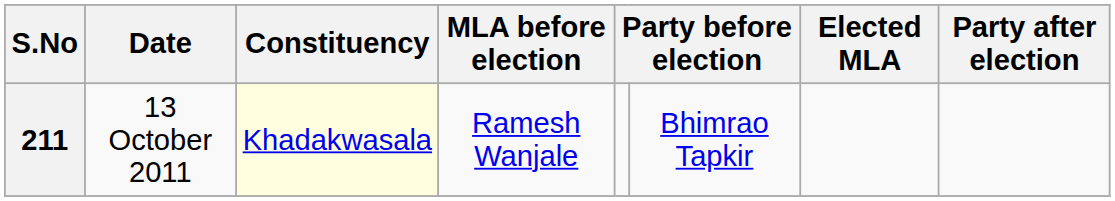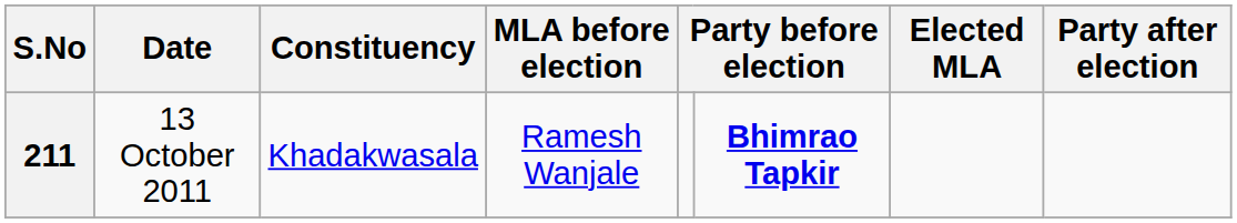211 | Constituency: lightyellow background -> no background
211 | column 6: normal -> bold
